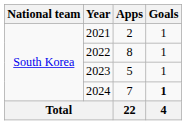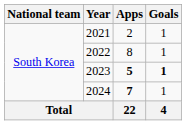2023 | Apps: normal -> bold
2023 | Goals: normal -> bold
2024 | Apps: normal -> bold
2024 | Goals: bold -> normal
